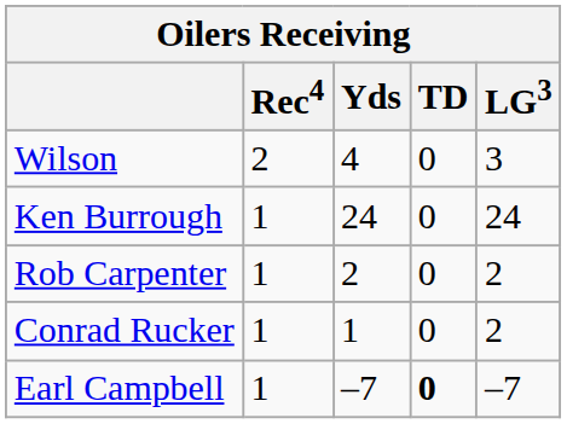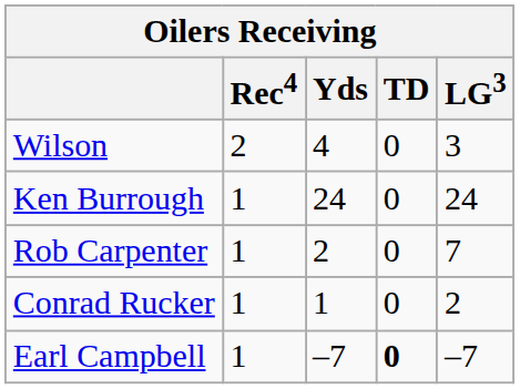Rob Carpenter | LG3: 2 -> 7
